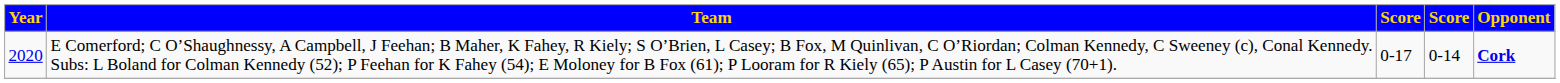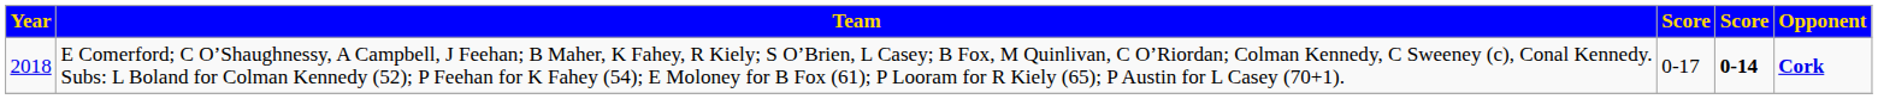row 2 | Year: 2020 -> 2018
row 2 | column 4: normal -> bold
